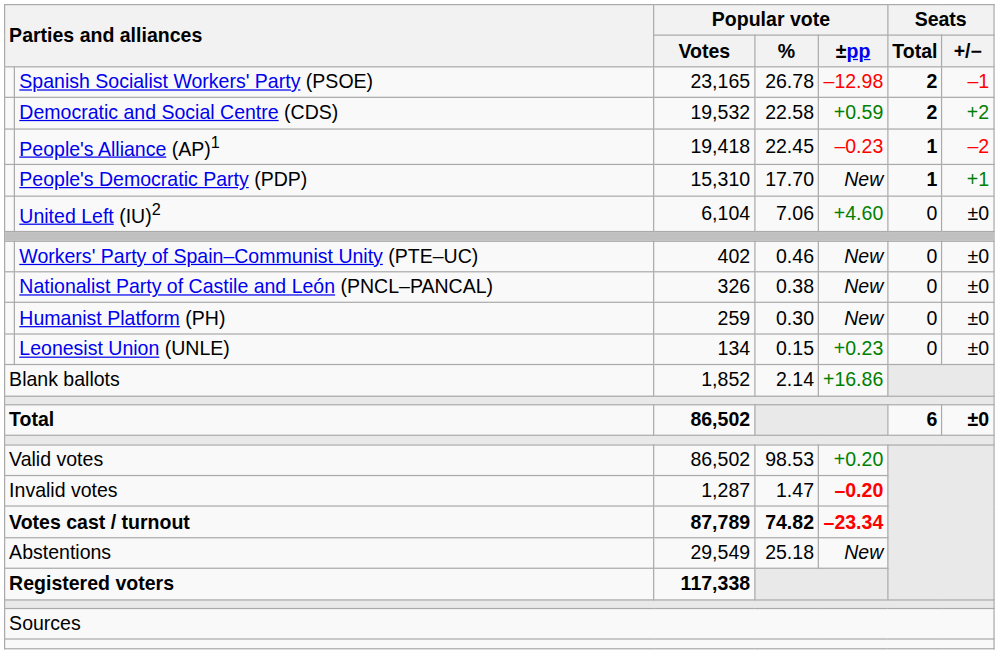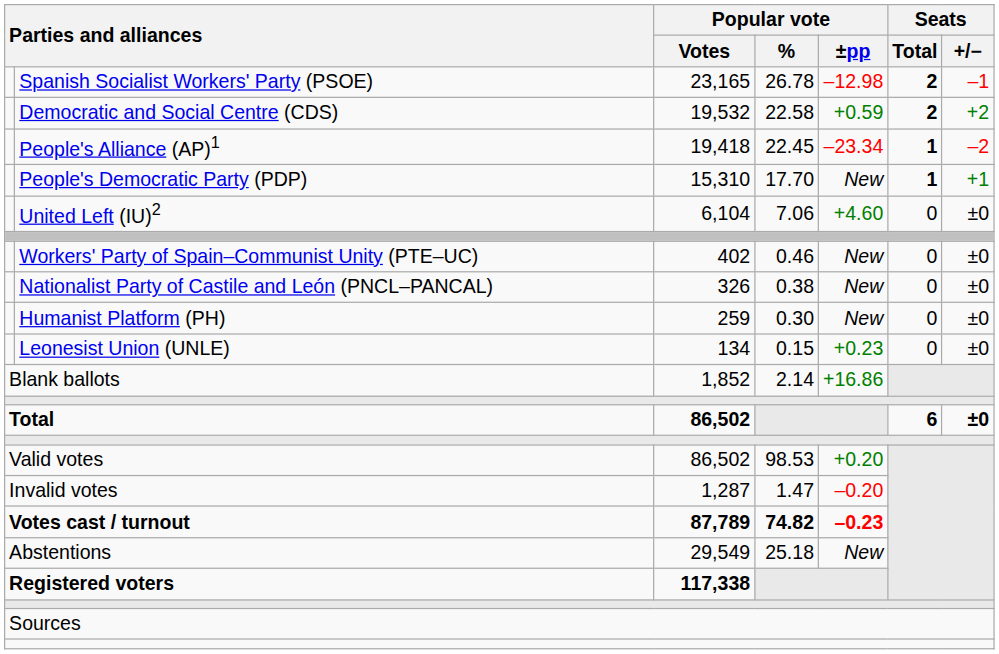People's Alliance (AP)1 | Popular vote / ±pp: –0.23 -> –23.34
Invalid votes | Popular vote / ±pp: bold -> normal
Votes cast / turnout | Popular vote / ±pp: –23.34 -> –0.23
